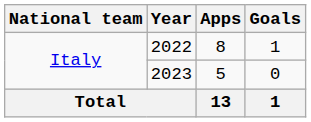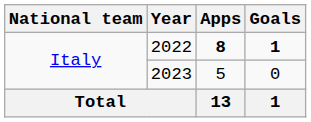2022 | Apps: normal -> bold
2022 | Goals: normal -> bold
